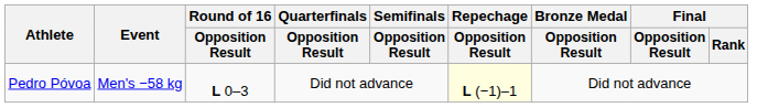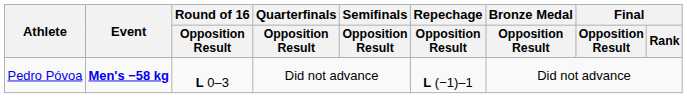Pedro Póvoa | Event: normal -> bold
Pedro Póvoa | Repechage / Opposition Result: lightyellow background -> no background
